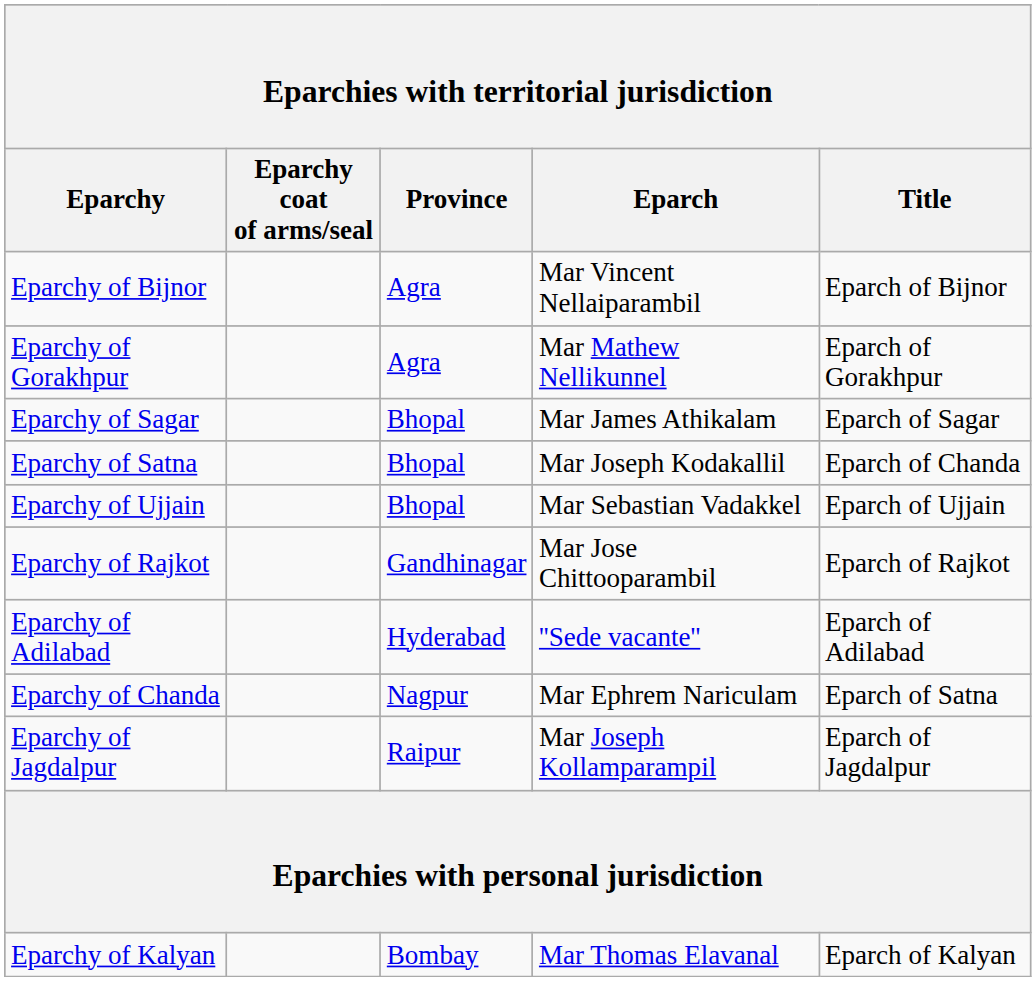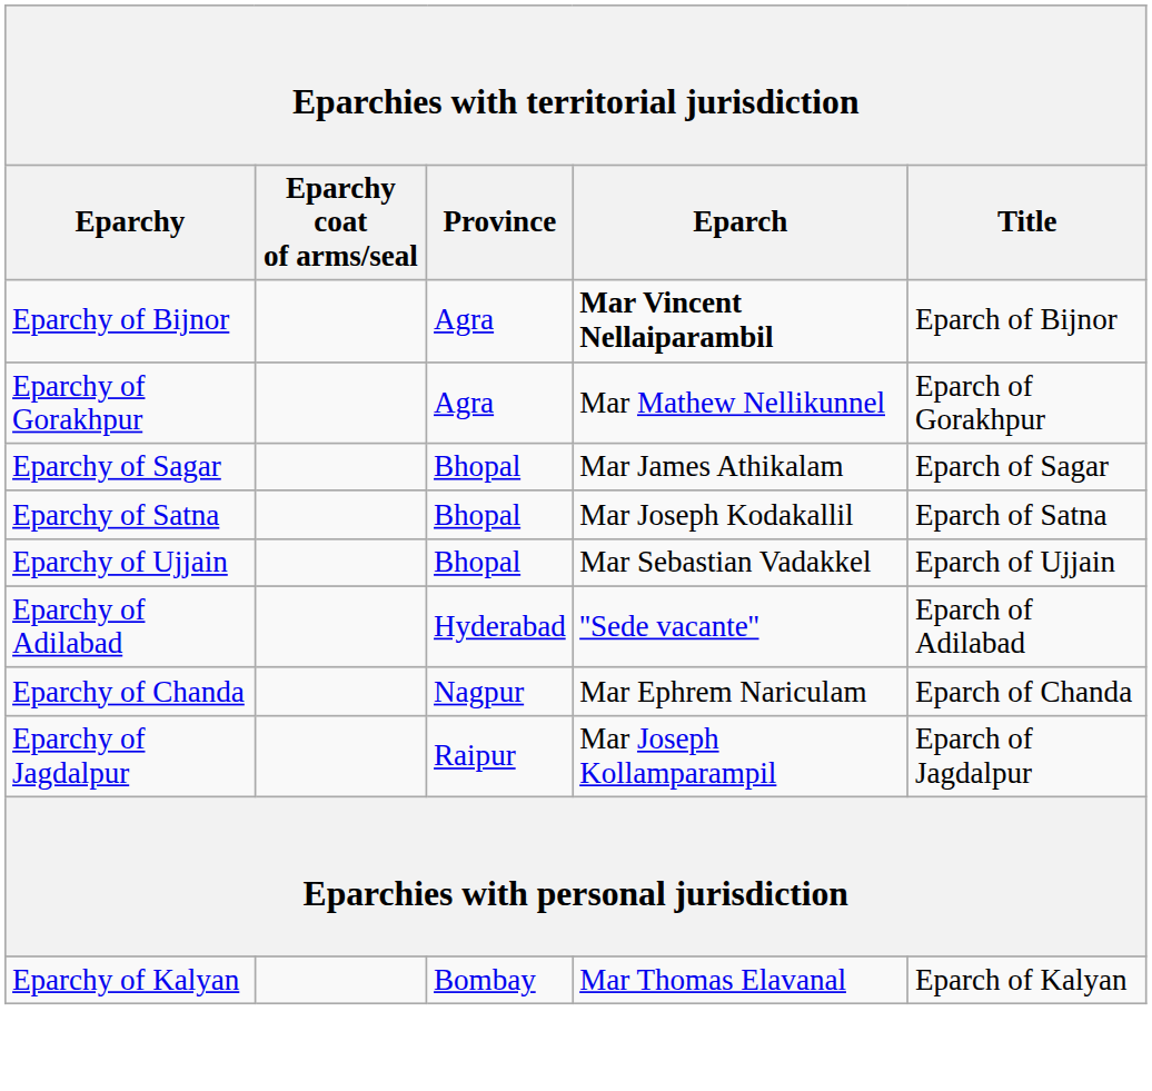Eparchy of Bijnor | Eparch: normal -> bold
Eparchy of Satna | Title: Eparch of Chanda -> Eparch of Satna
- row: Eparchy of Rajkot | Gandhinagar | Mar Jose Chittooparambil | Eparch of Rajkot
Eparchy of Chanda | Title: Eparch of Satna -> Eparch of Chanda
